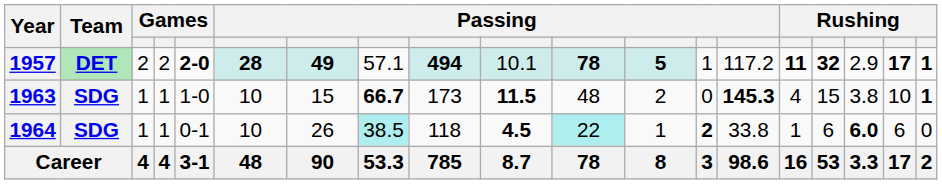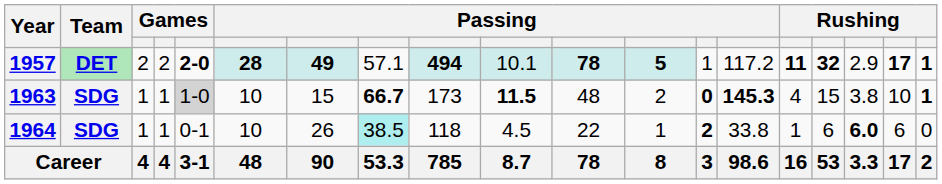1963 | column 5: no background -> lightgrey background
1963 | column 13: normal -> bold
1964 | column 10: bold -> normal
1964 | column 11: paleturquoise background -> no background
